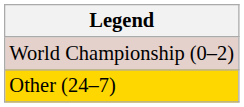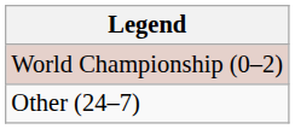row 3 | column 1: gold background -> no background
